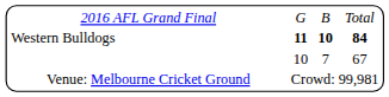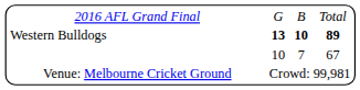Western Bulldogs | column 2: 11 -> 13
Western Bulldogs | column 4: 84 -> 89
